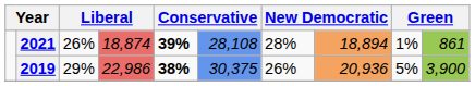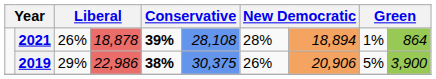2021 | column 4: 18,874 -> 18,878
2021 | column 10: 861 -> 864
2019 | column 8: 20,936 -> 20,906
